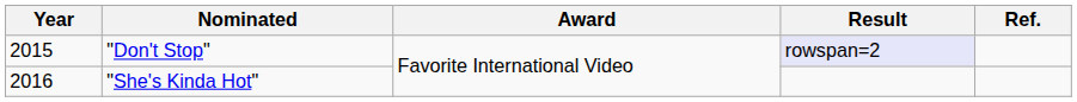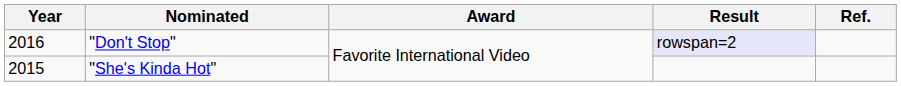"Don't Stop" | Year: 2015 -> 2016
"She's Kinda Hot" | Year: 2016 -> 2015
